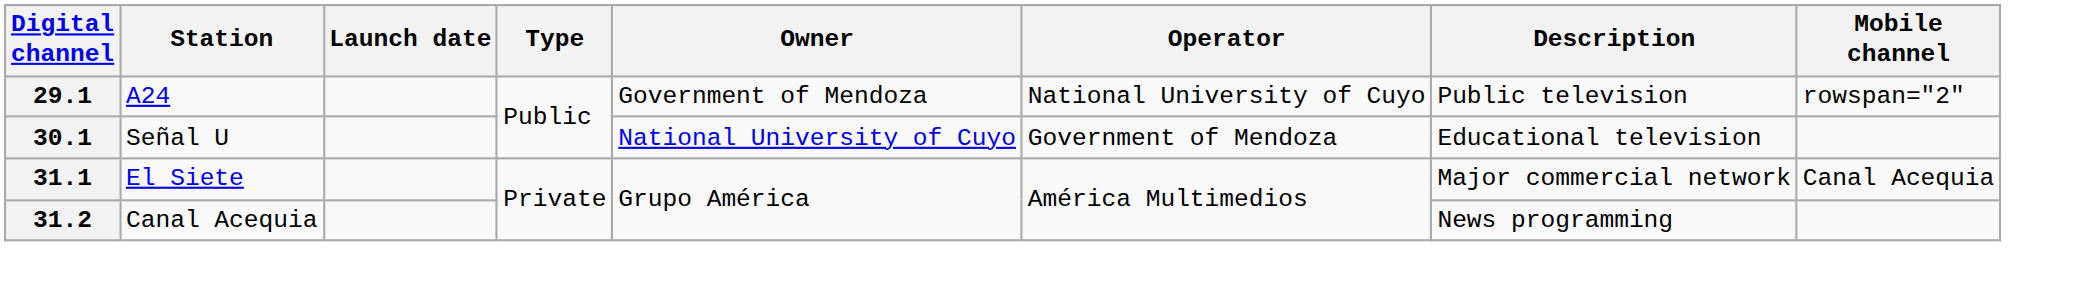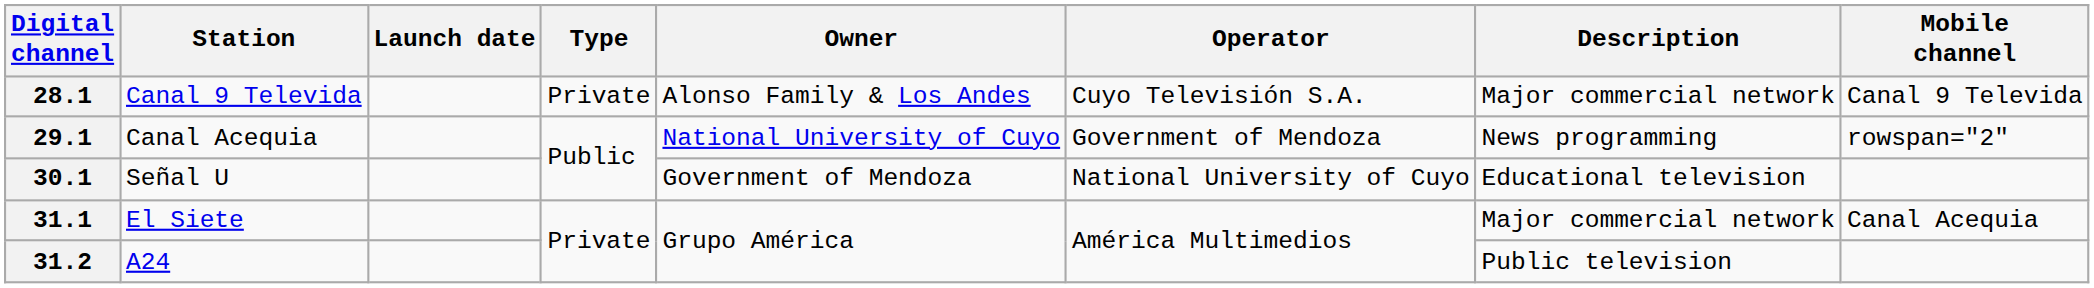+ row: 28.1 | Canal 9 Televida | Private | Alonso Family & Los Andes | Cuyo Televisión S.A. | Major commercial network | Canal 9 Televida
29.1 | Station: A24 -> Canal Acequia
29.1 | Owner: Government of Mendoza -> National University of Cuyo
29.1 | Operator: National University of Cuyo -> Government of Mendoza
29.1 | Description: Public television -> News programming
30.1 | Owner: National University of Cuyo -> Government of Mendoza
30.1 | Operator: Government of Mendoza -> National University of Cuyo
31.2 | Station: Canal Acequia -> A24
31.2 | Description: News programming -> Public television
